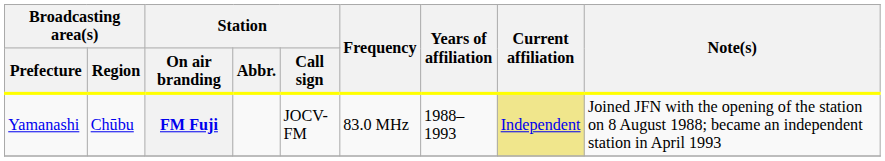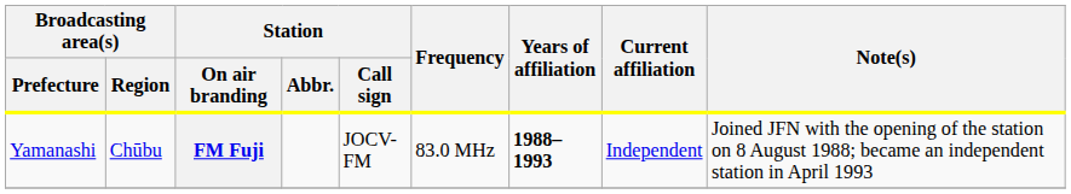FM Fuji | Years of affiliation: normal -> bold
FM Fuji | Current affiliation: khaki background -> no background
